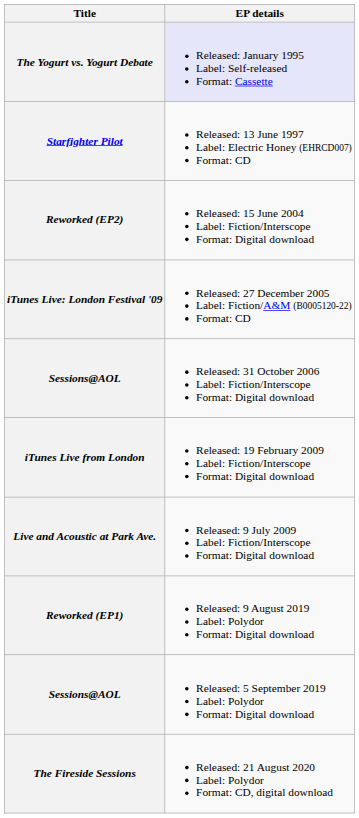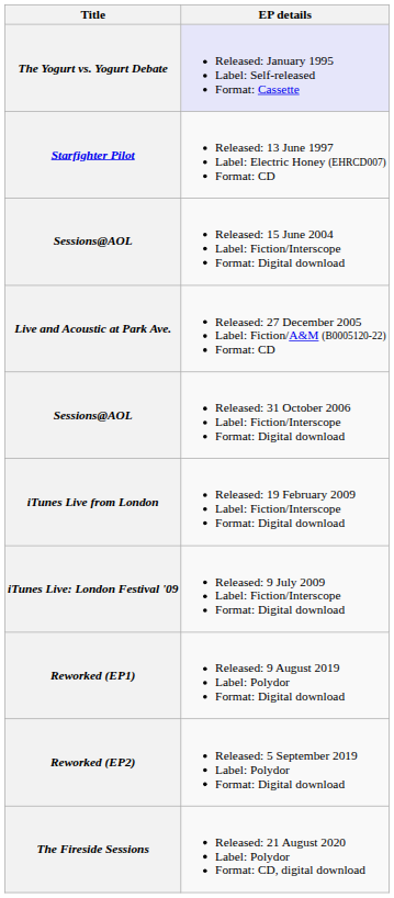row 4 | Title: Reworked (EP2) -> Sessions@AOL
row 5 | Title: iTunes Live: London Festival '09 -> Live and Acoustic at Park Ave.
row 8 | Title: Live and Acoustic at Park Ave. -> iTunes Live: London Festival '09
row 10 | Title: Sessions@AOL -> Reworked (EP2)
